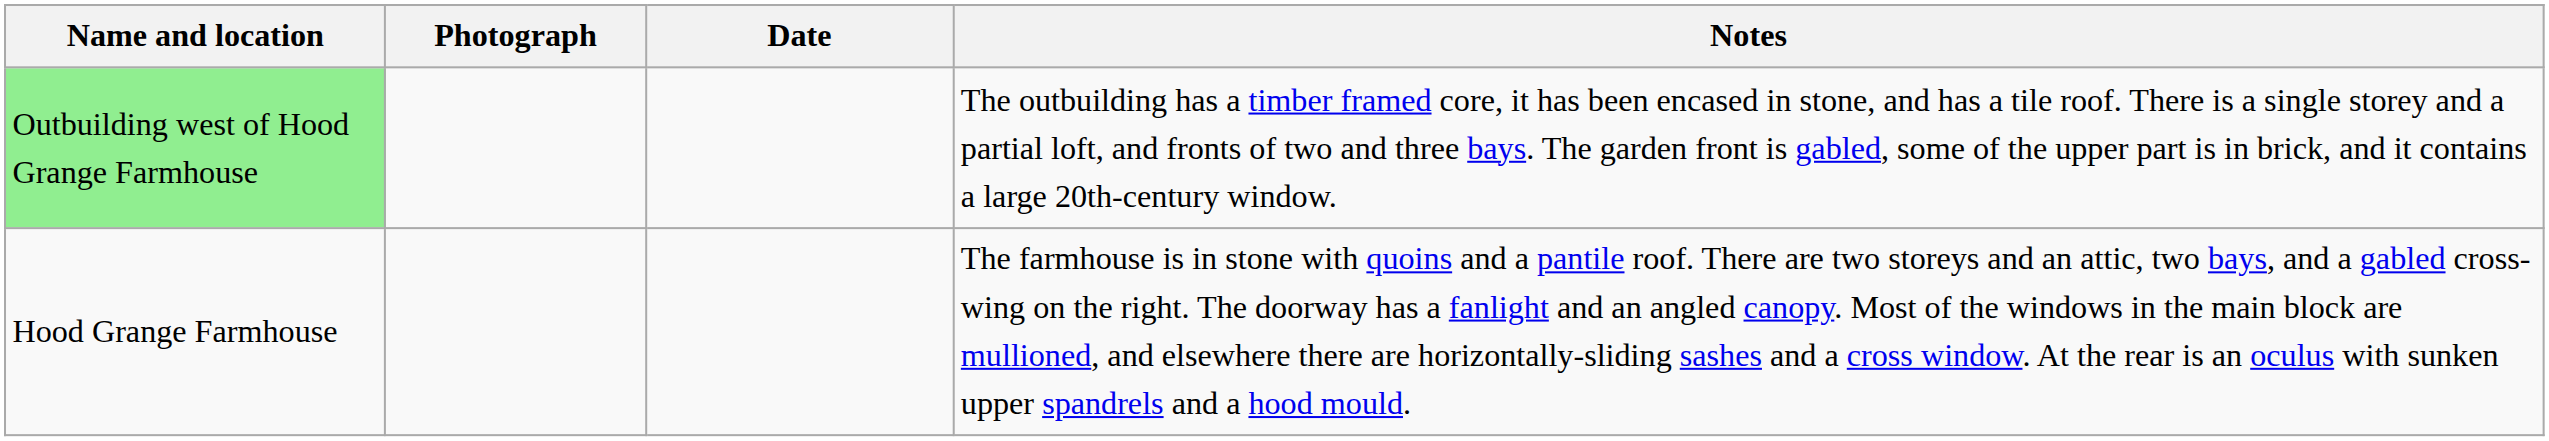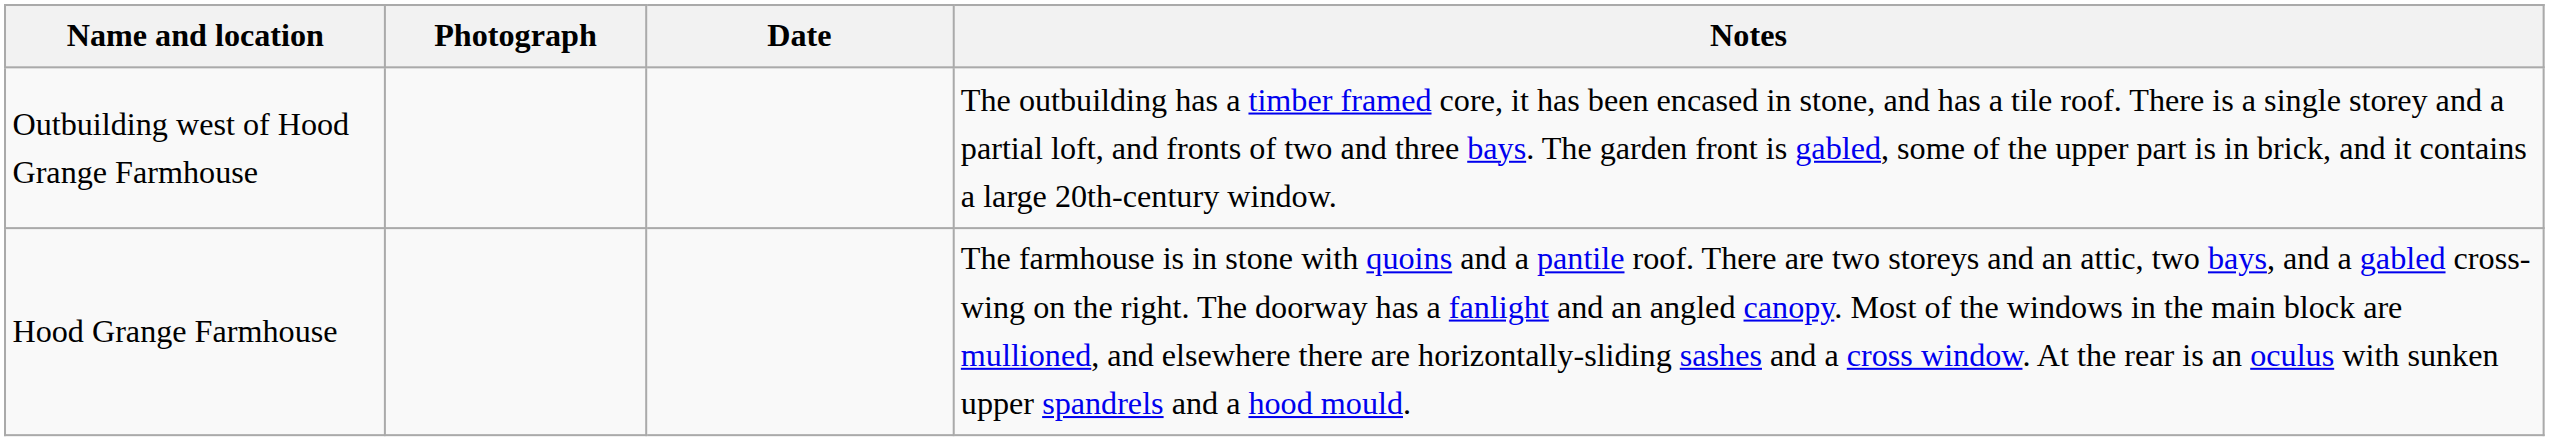Outbuilding west of Hood Grange Farmhouse | Name and location: lightgreen background -> no background
